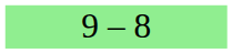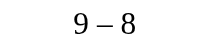row 1 | column 1: lightgreen background -> no background
